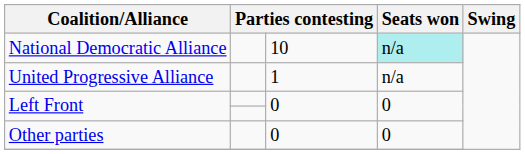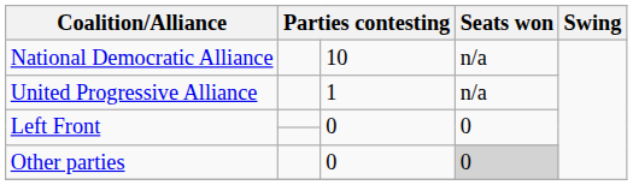National Democratic Alliance | Seats won: paleturquoise background -> no background
Other parties | Seats won: no background -> lightgrey background
